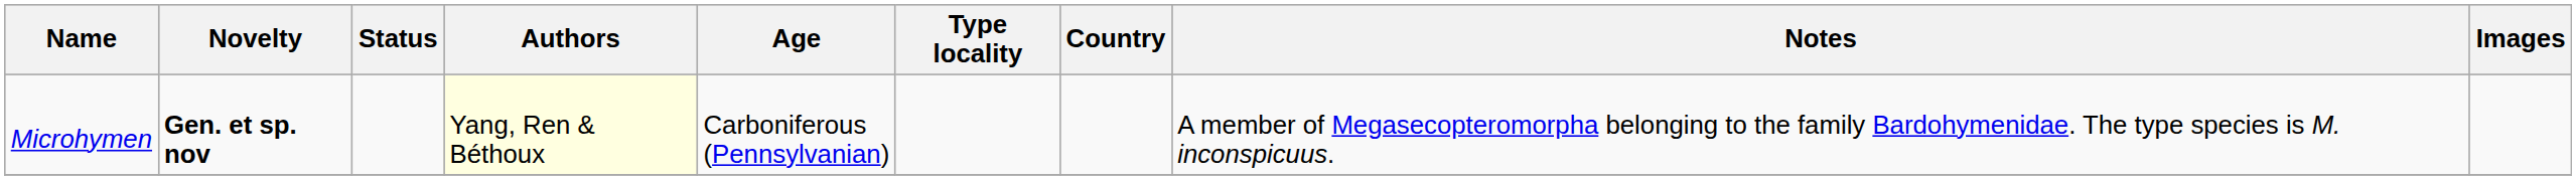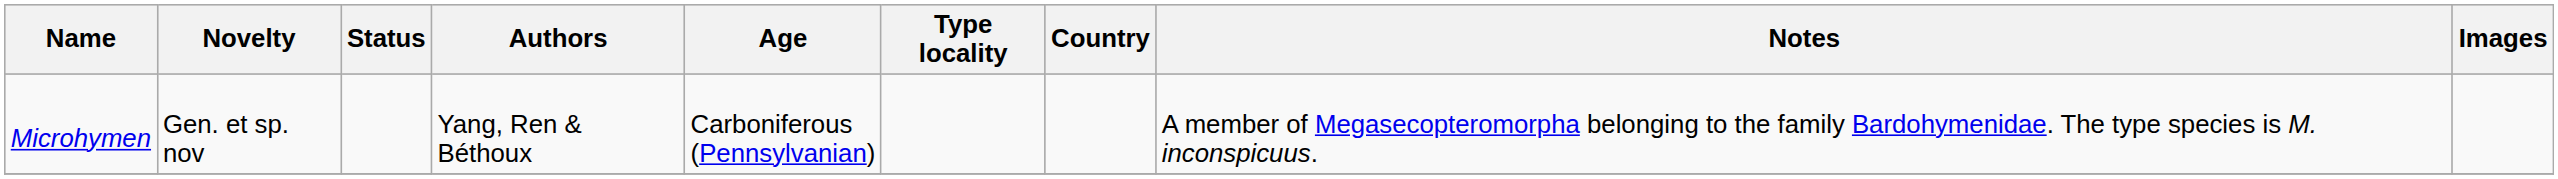Microhymen | Novelty: bold -> normal
Microhymen | Authors: lightyellow background -> no background
